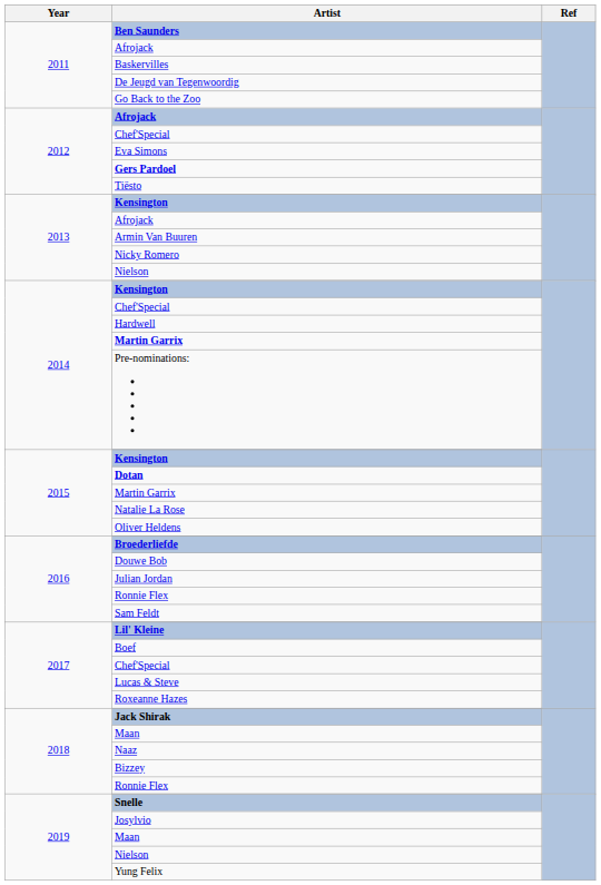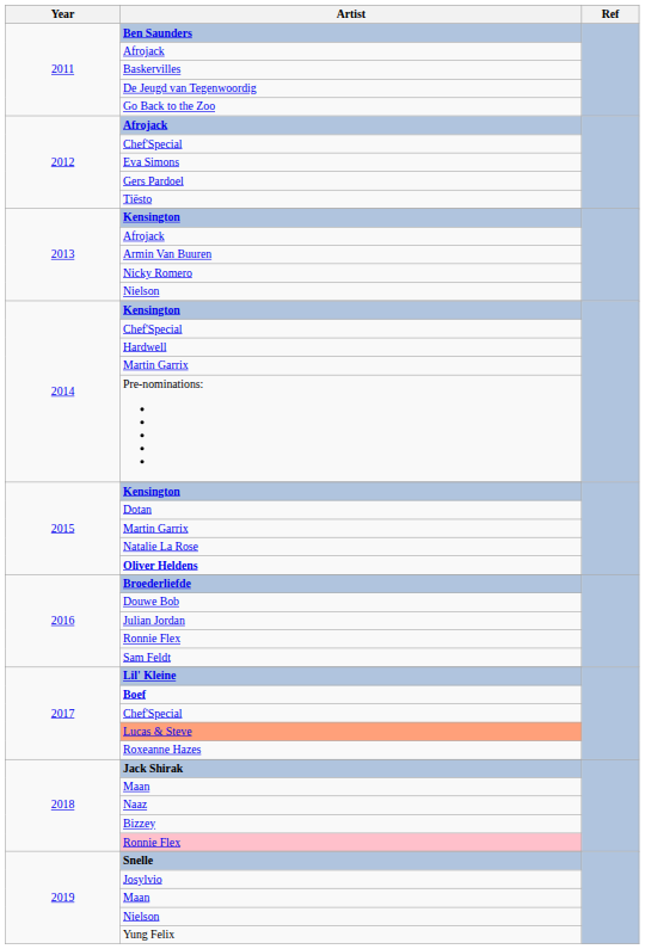Gers Pardoel | Artist: bold -> normal
2014 / Martin Garrix | Artist: bold -> normal
Dotan | Artist: bold -> normal
Oliver Heldens | Artist: normal -> bold
Boef | Artist: normal -> bold
Lucas & Steve | Artist: no background -> lightsalmon background
2018 / Ronnie Flex | Artist: no background -> pink background
